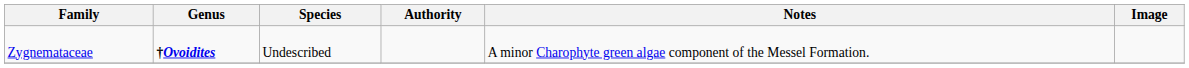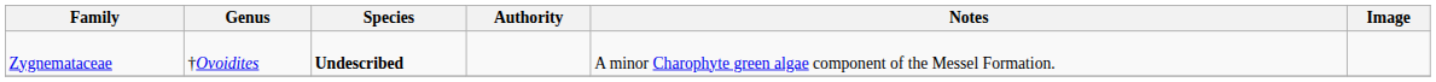Zygnemataceae | Genus: bold -> normal
Zygnemataceae | Species: normal -> bold
